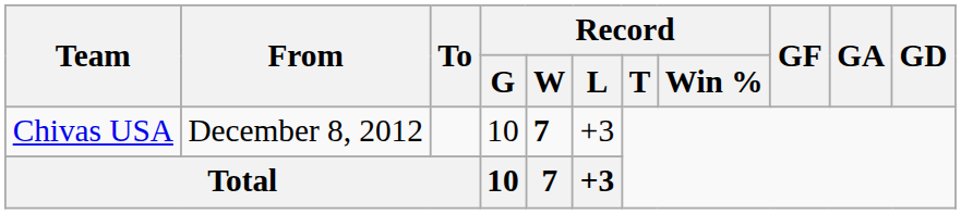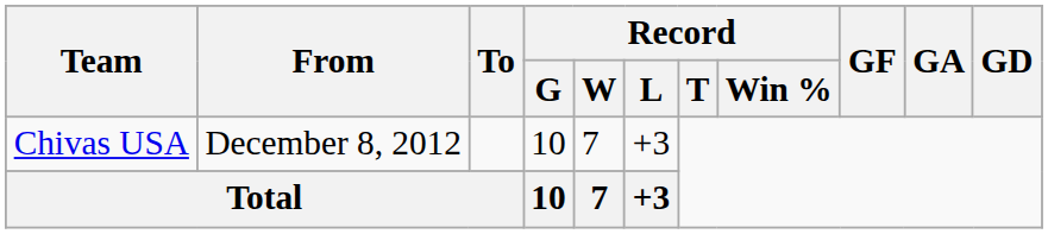Chivas USA | Record / W: bold -> normal
